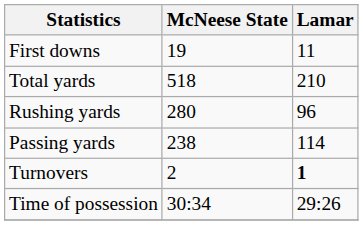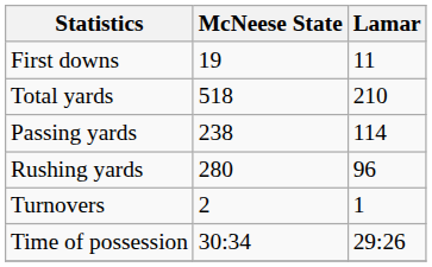rows swapped: Rushing yards <-> Passing yards
Turnovers | Lamar: bold -> normal
